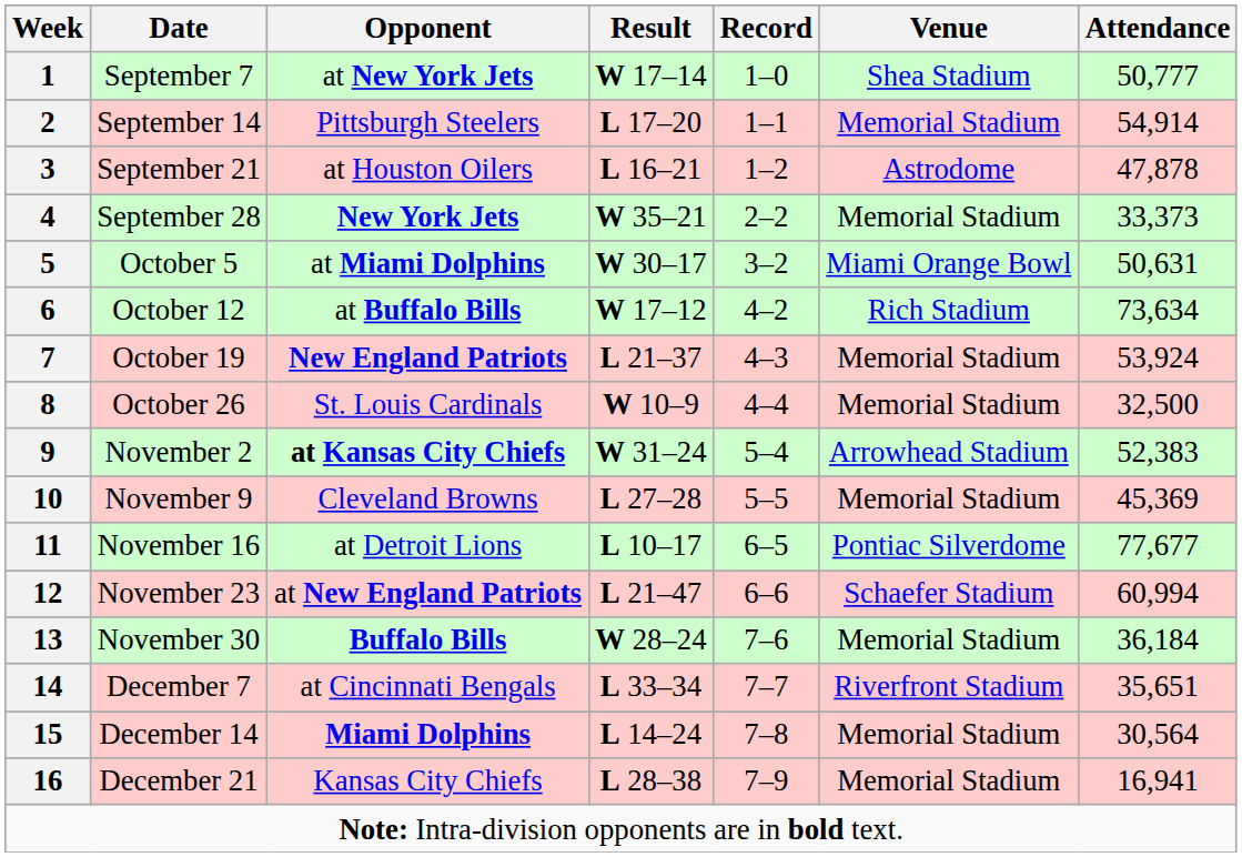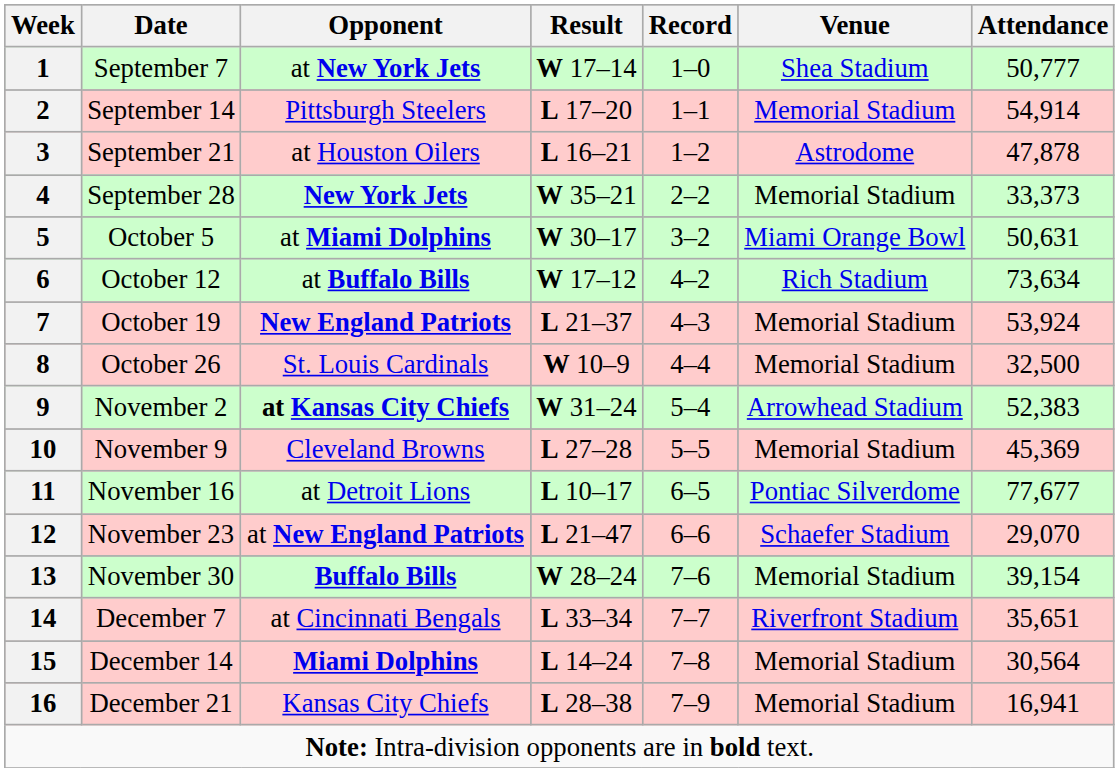12 | Attendance: 60,994 -> 29,070
13 | Attendance: 36,184 -> 39,154
